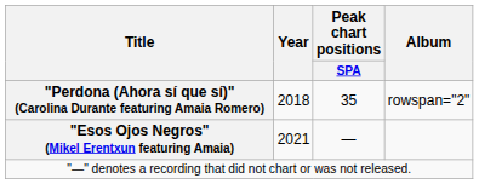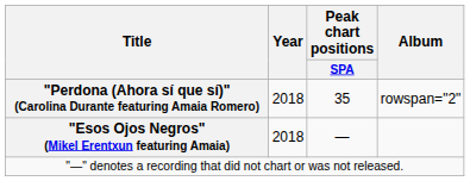"Esos Ojos Negros" (Mikel Erentxun featuring Amaia) | Year: 2021 -> 2018
